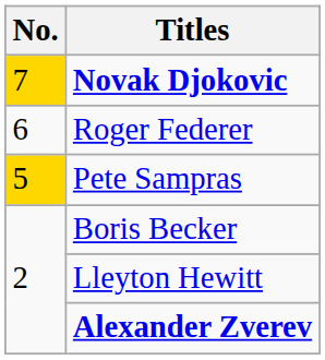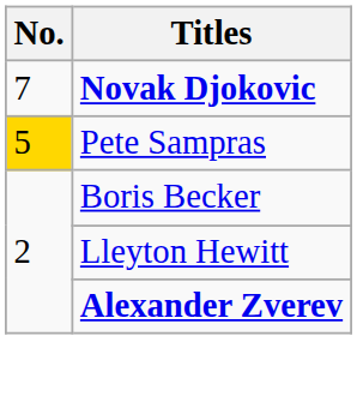Novak Djokovic | No.: gold background -> no background
- row: 6 | Roger Federer
